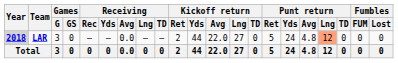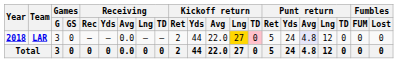LAR | Year: lightgrey background -> no background
LAR | Kickoff return / Lng: no background -> gold background
LAR | Kickoff return / TD: no background -> pink background
LAR | Punt return / Avg: no background -> lavender background
LAR | Punt return / Lng: lightsalmon background -> no background
